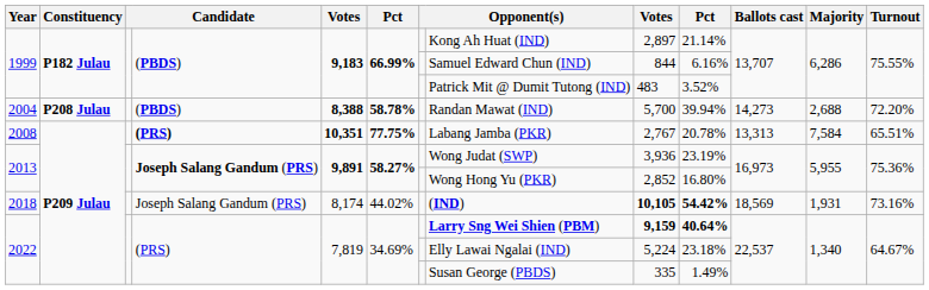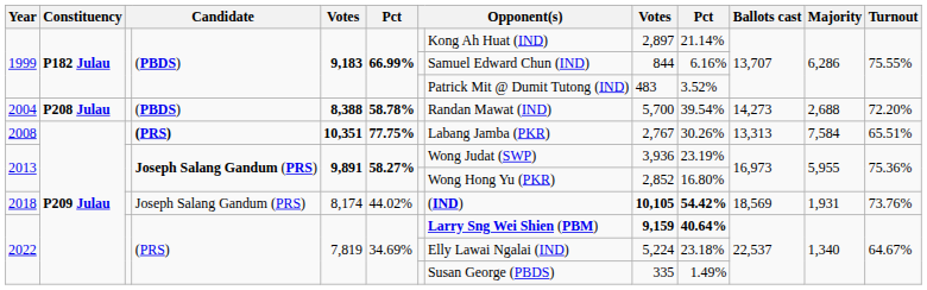2004 | column 10: 39.94% -> 39.54%
2008 | column 10: 20.78% -> 30.26%
2018 | Turnout: 73.16% -> 73.76%
